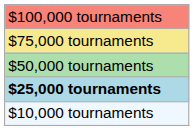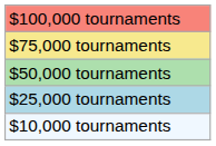row 4 | column 1: bold -> normal
